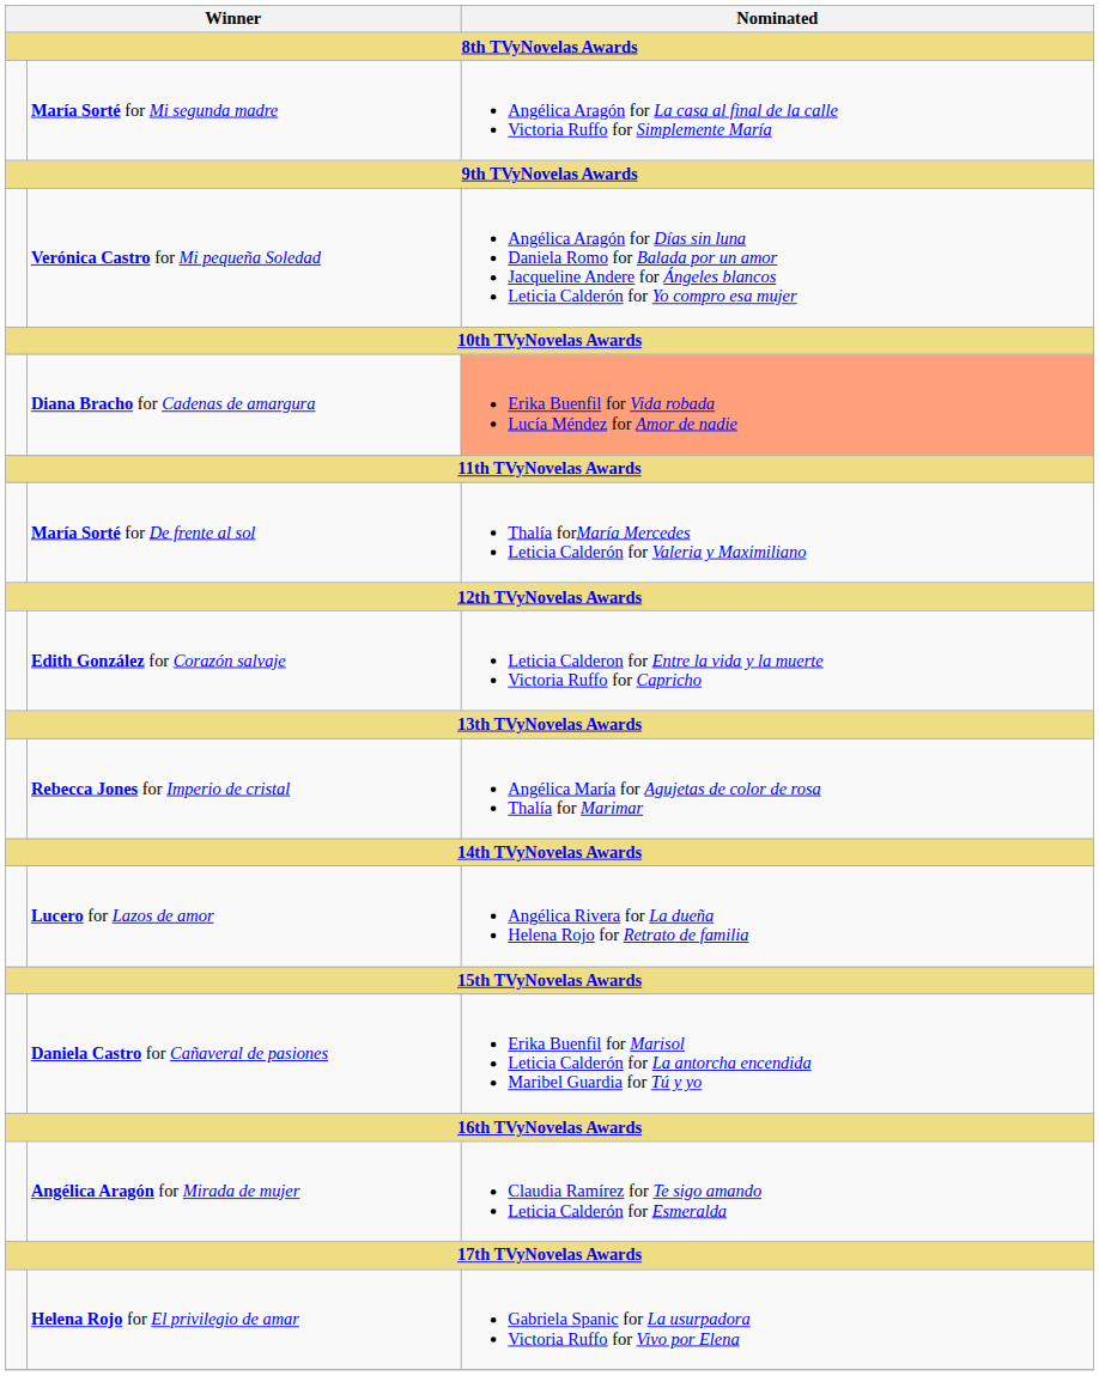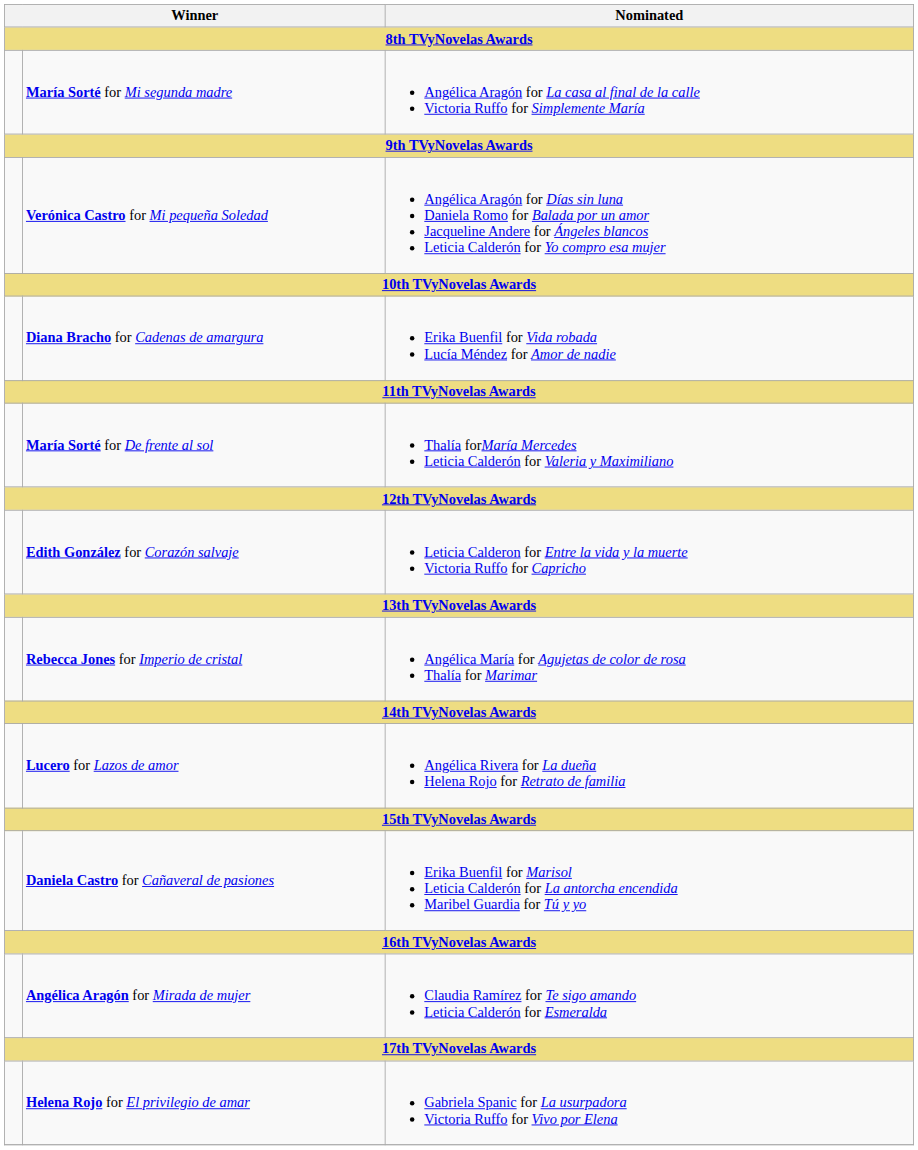Diana Bracho for Cadenas de amargura | Nominated: lightsalmon background -> no background
